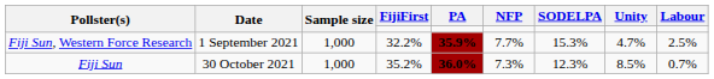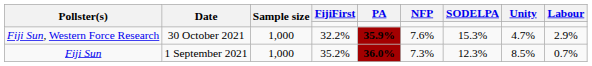Fiji Sun, Western Force Research | Date: 1 September 2021 -> 30 October 2021
Fiji Sun, Western Force Research | NFP: 7.7% -> 7.6%
Fiji Sun, Western Force Research | Labour: 2.5% -> 2.9%
Fiji Sun | Date: 30 October 2021 -> 1 September 2021
